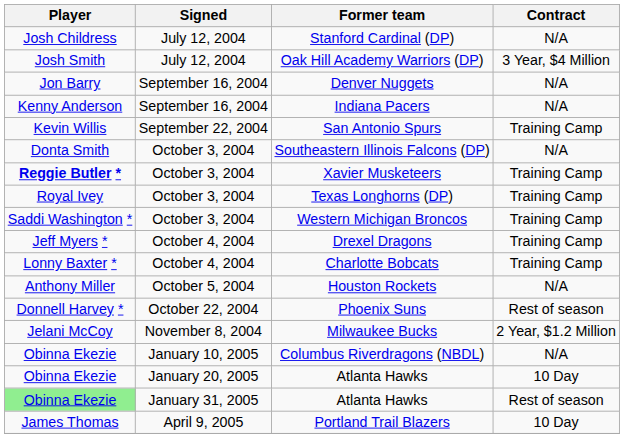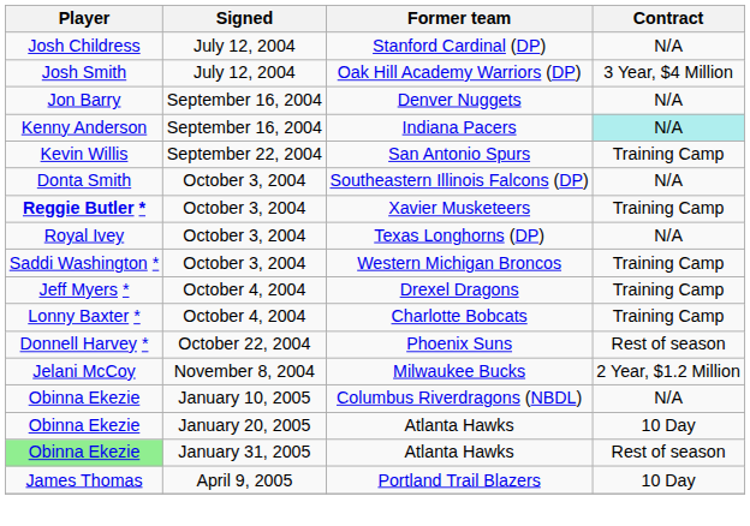Indiana Pacers | Contract: no background -> paleturquoise background
Texas Longhorns (DP) | Contract: Training Camp -> N/A
- row: Anthony Miller | October 5, 2004 | Houston Rockets | N/A
